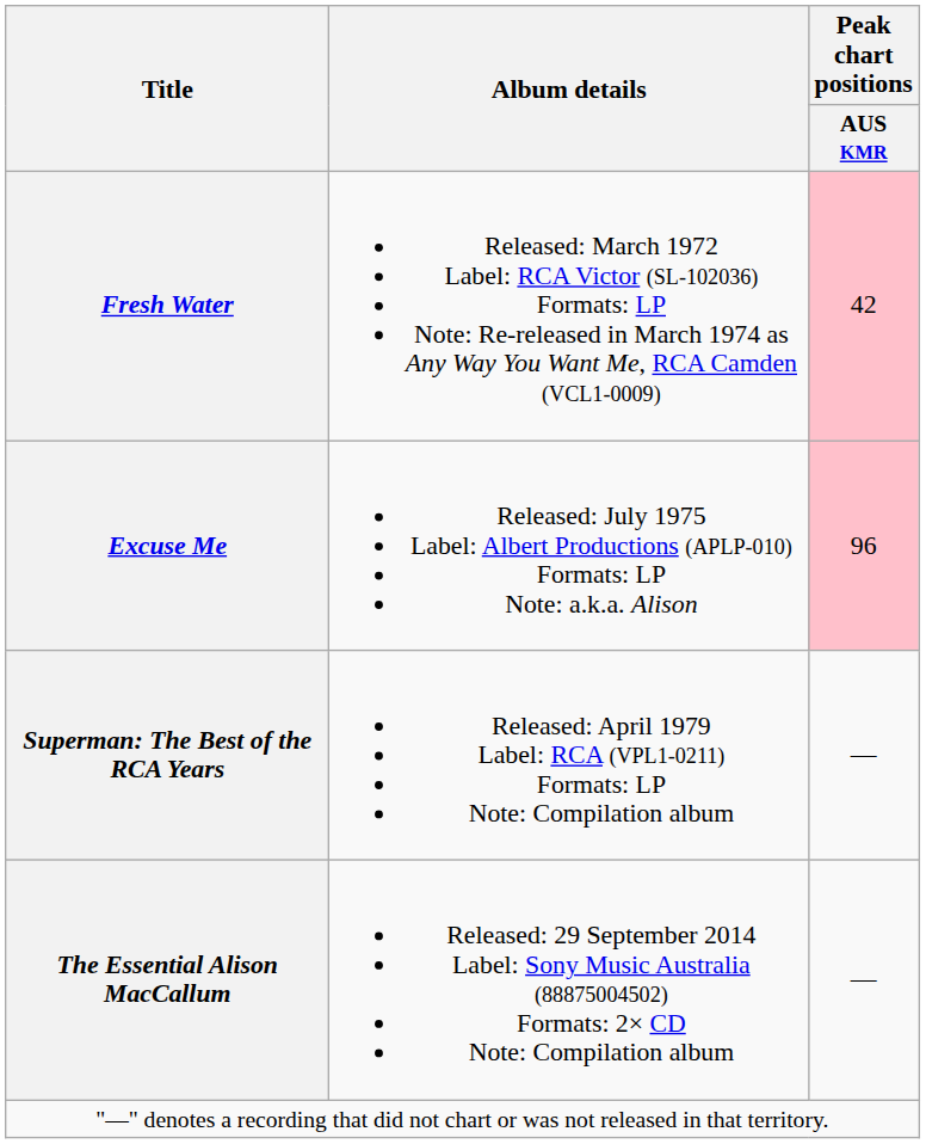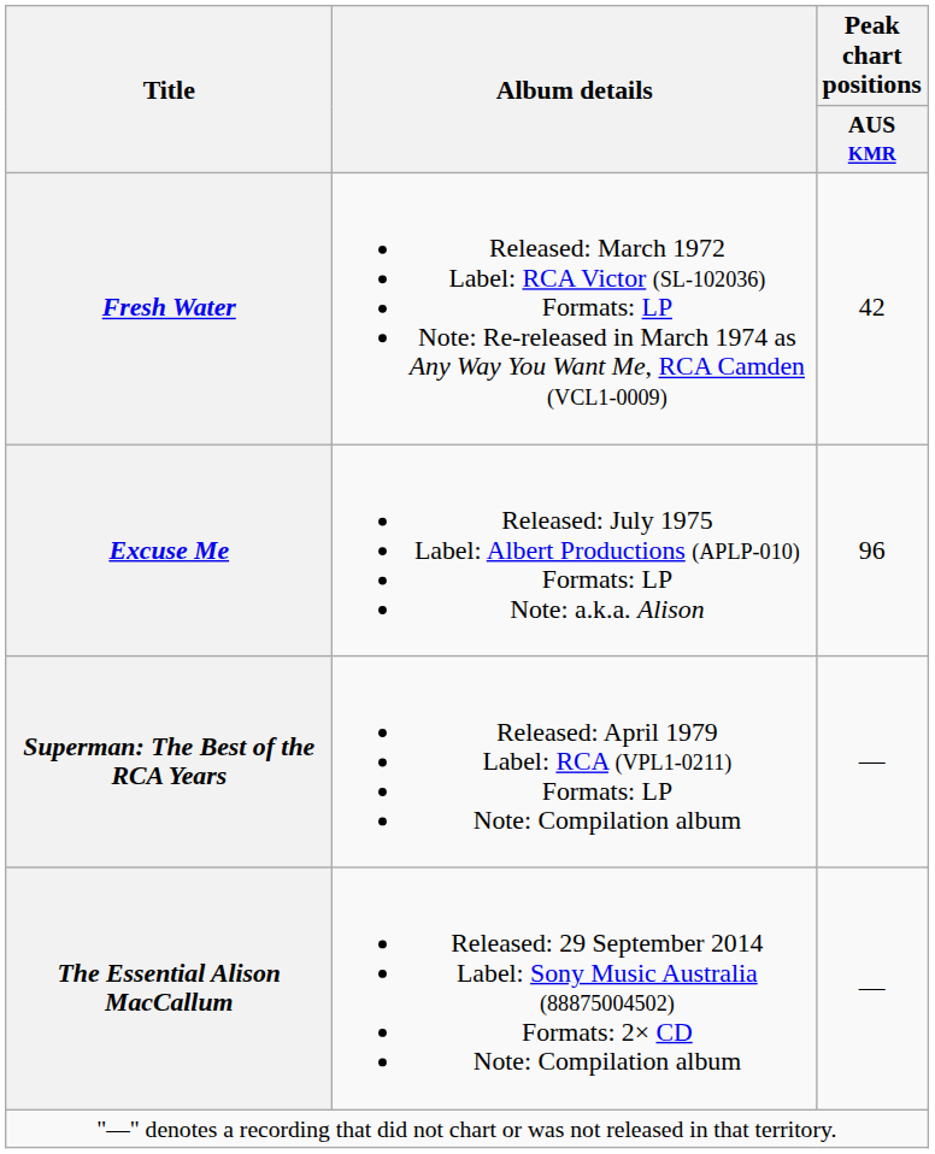Fresh Water | Peak chart positions / AUS KMR: pink background -> no background
Excuse Me | Peak chart positions / AUS KMR: pink background -> no background
